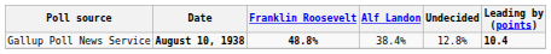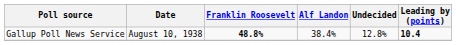Gallup Poll News Service | Date: bold -> normal
